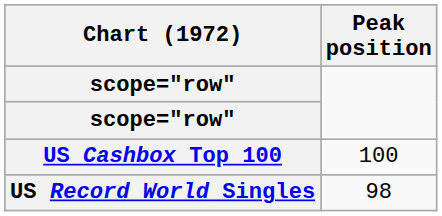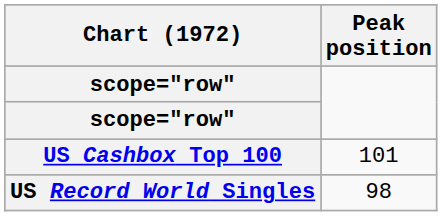US Cashbox Top 100 | Peak position: 100 -> 101
